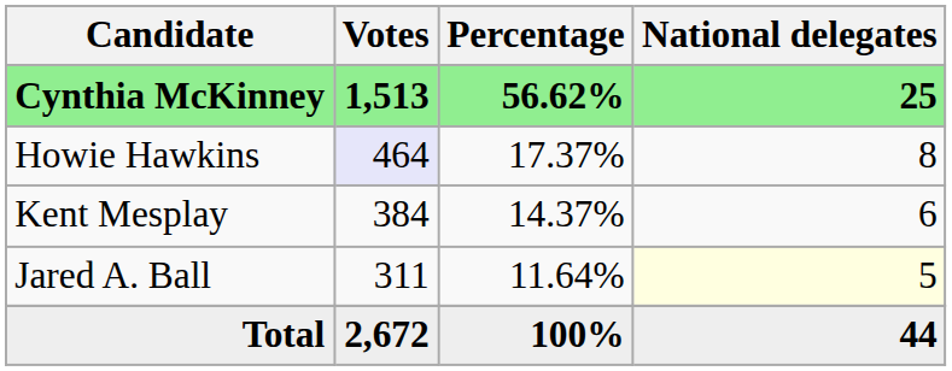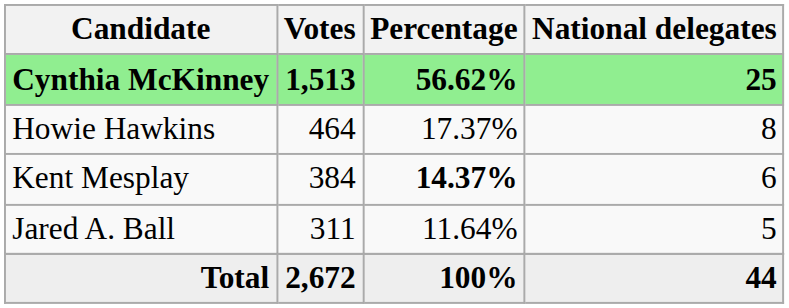Howie Hawkins | Votes: lavender background -> no background
Kent Mesplay | Percentage: normal -> bold
Jared A. Ball | National delegates: lightyellow background -> no background
